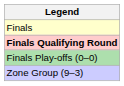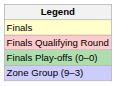row 3 | column 1: bold -> normal
